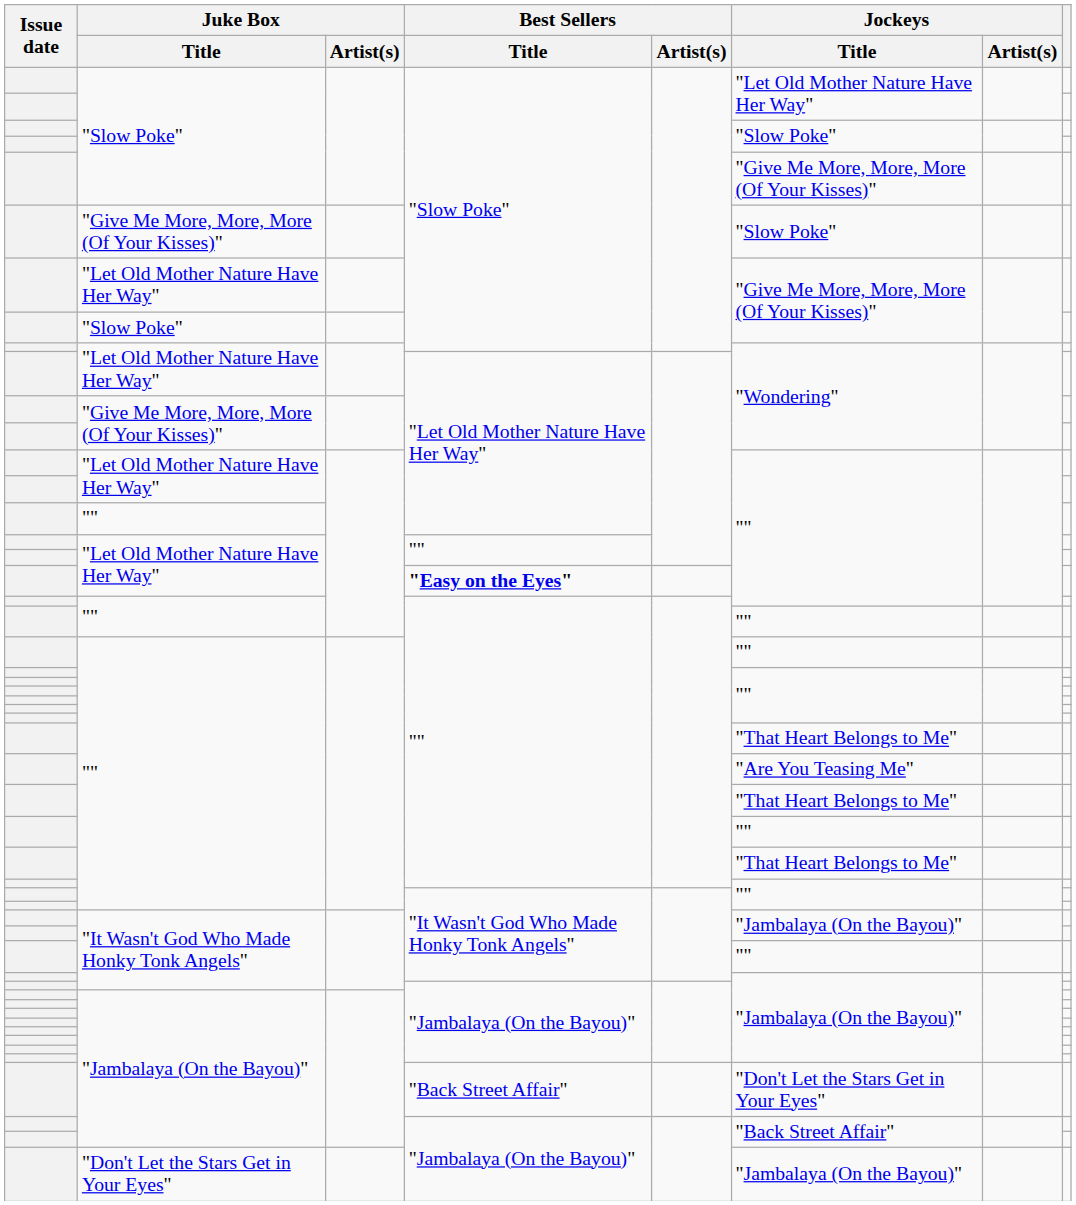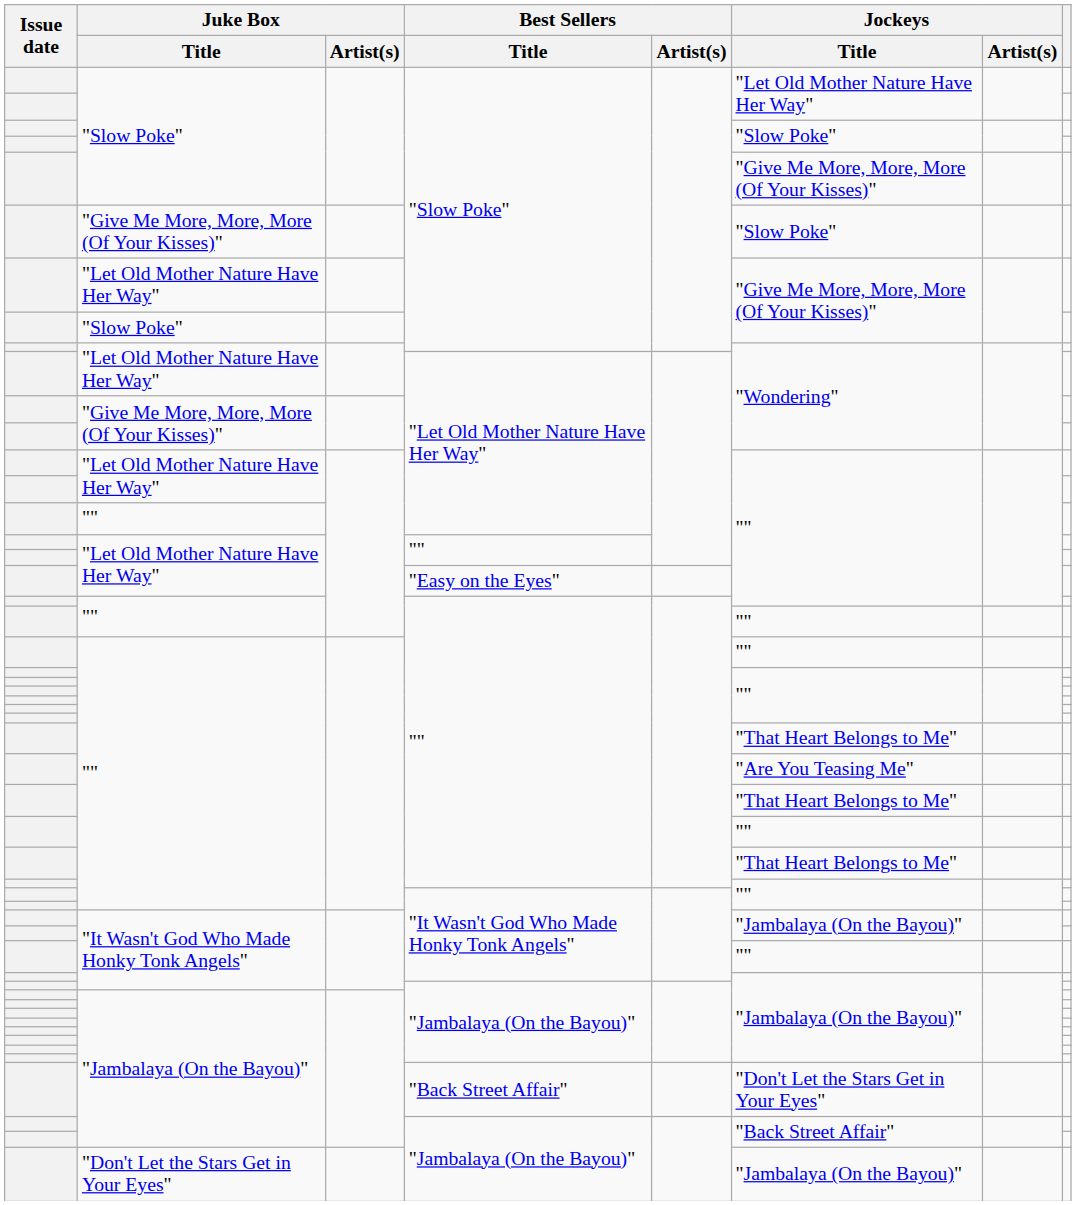"Let Old Mother Nature Have Her Way" / "Easy on the Eyes" | Best Sellers / Title: bold -> normal
